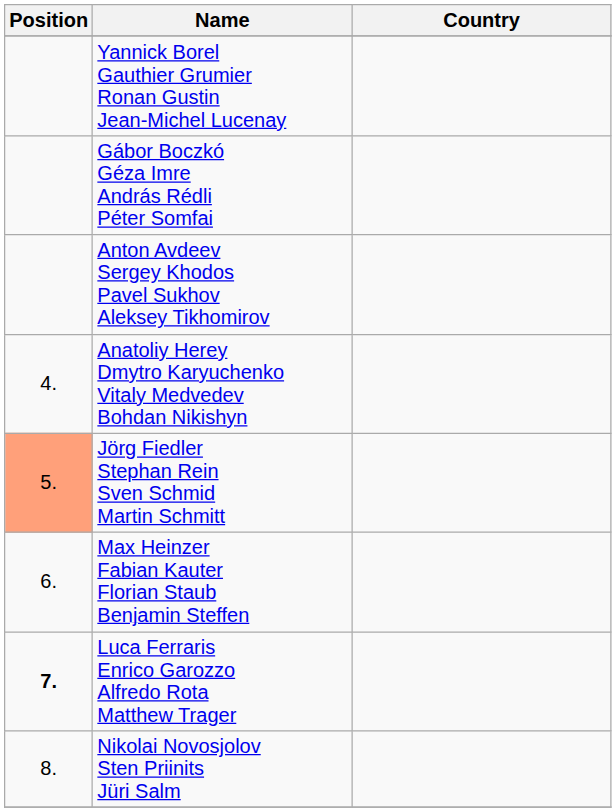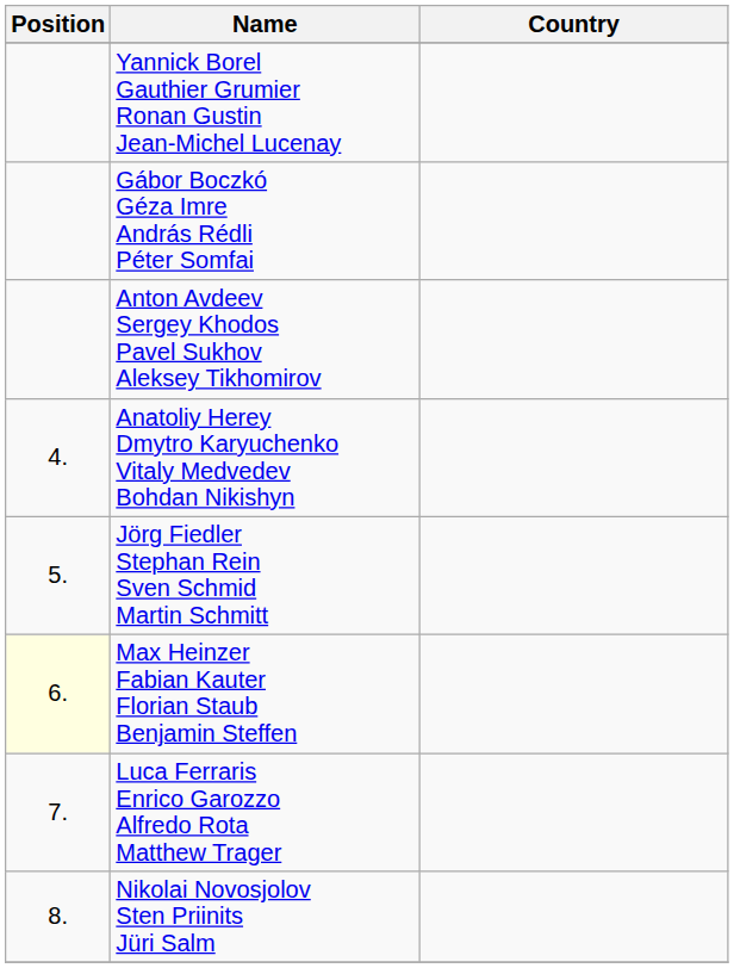Jörg Fiedler Stephan Rein Sven Schmid Martin Schmitt | Position: lightsalmon background -> no background
Max Heinzer Fabian Kauter Florian Staub Benjamin Steffen | Position: no background -> lightyellow background
Luca Ferraris Enrico Garozzo Alfredo Rota Matthew Trager | Position: bold -> normal
